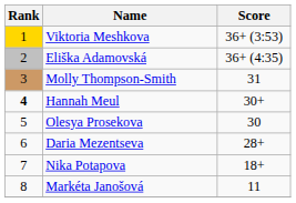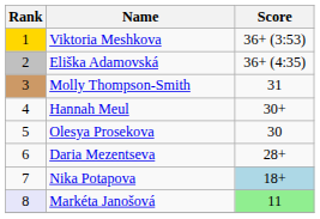Hannah Meul | Rank: bold -> normal
Nika Potapova | Score: no background -> lightblue background
Markéta Janošová | Rank: no background -> lavender background
Markéta Janošová | Score: no background -> lightgreen background
